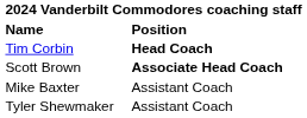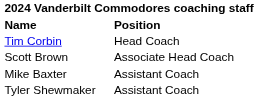Tim Corbin | Position: bold -> normal
Scott Brown | Position: bold -> normal
